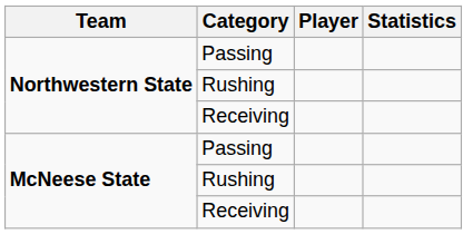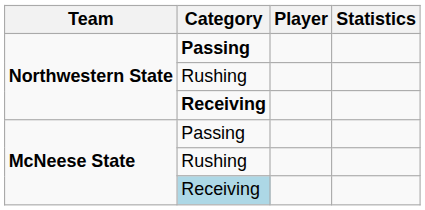Northwestern State / Passing | Category: normal -> bold
Northwestern State / Receiving | Category: normal -> bold
McNeese State / Receiving | Category: no background -> lightblue background
